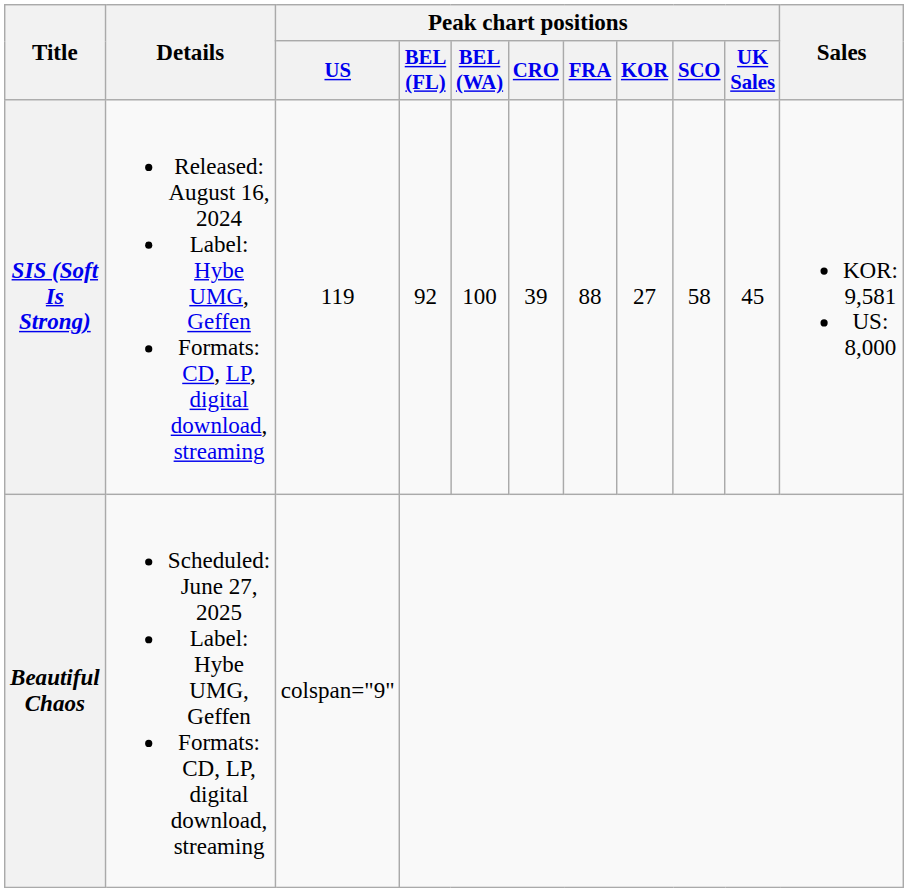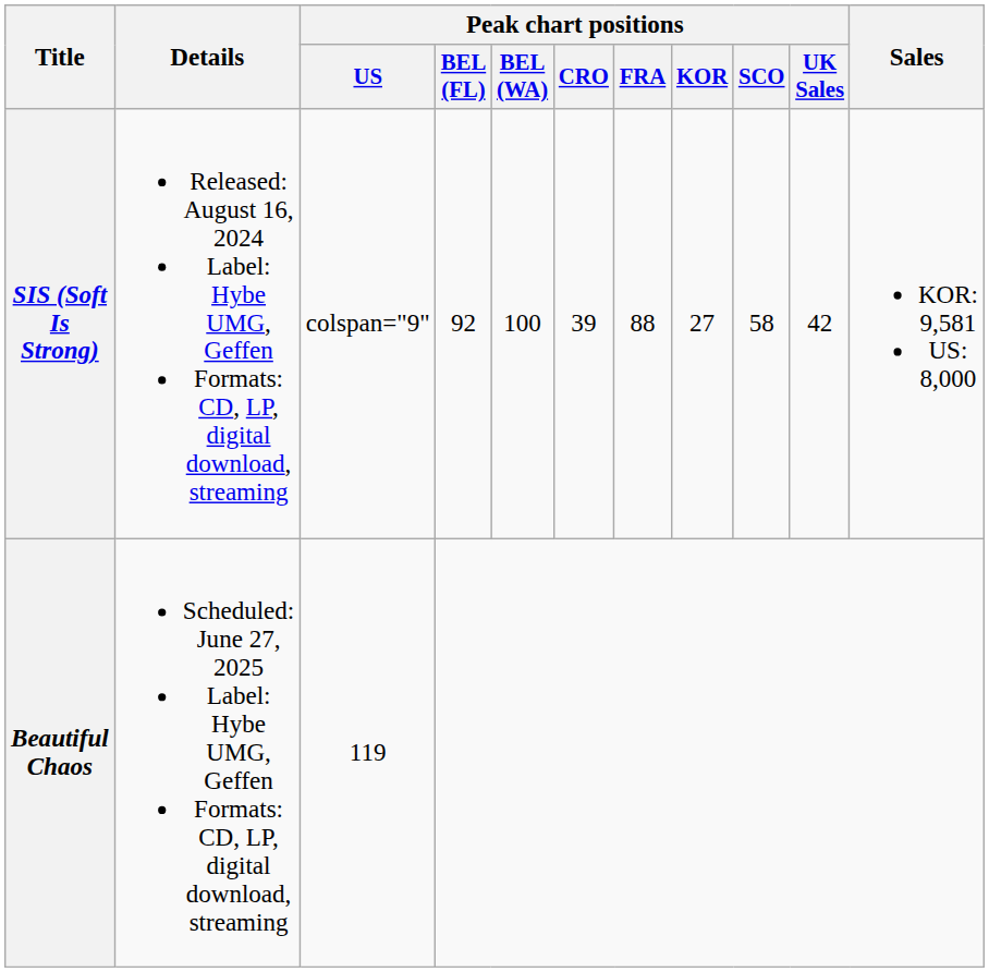SIS (Soft Is Strong) | Peak chart positions / US: 119 -> colspan="9"
SIS (Soft Is Strong) | Peak chart positions / UK Sales: 45 -> 42
Beautiful Chaos | Peak chart positions / US: colspan="9" -> 119
